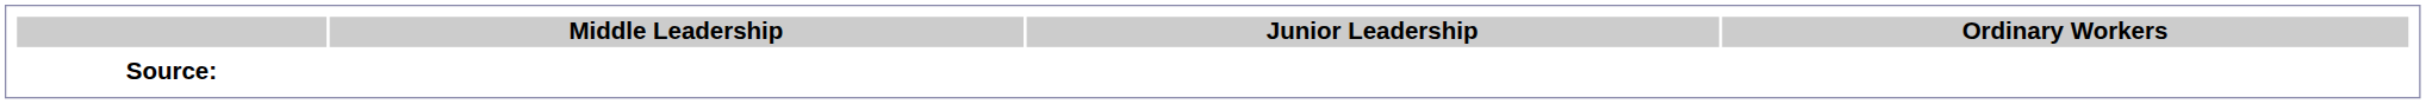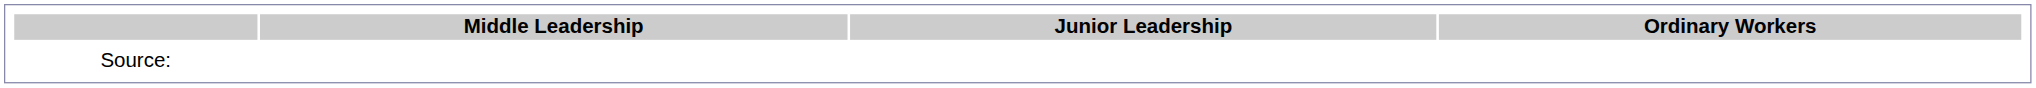Source: | column 1: bold -> normal
